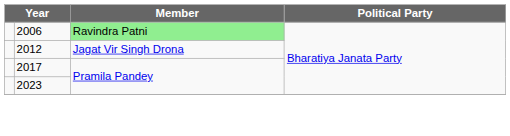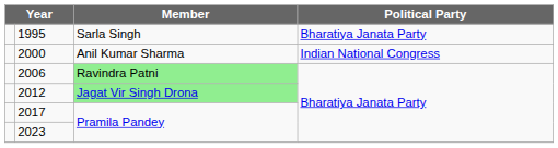+ row: 1995 | Sarla Singh | Bharatiya Janata Party
+ row: 2000 | Anil Kumar Sharma | Indian National Congress
2012 | Member: no background -> lightgreen background
